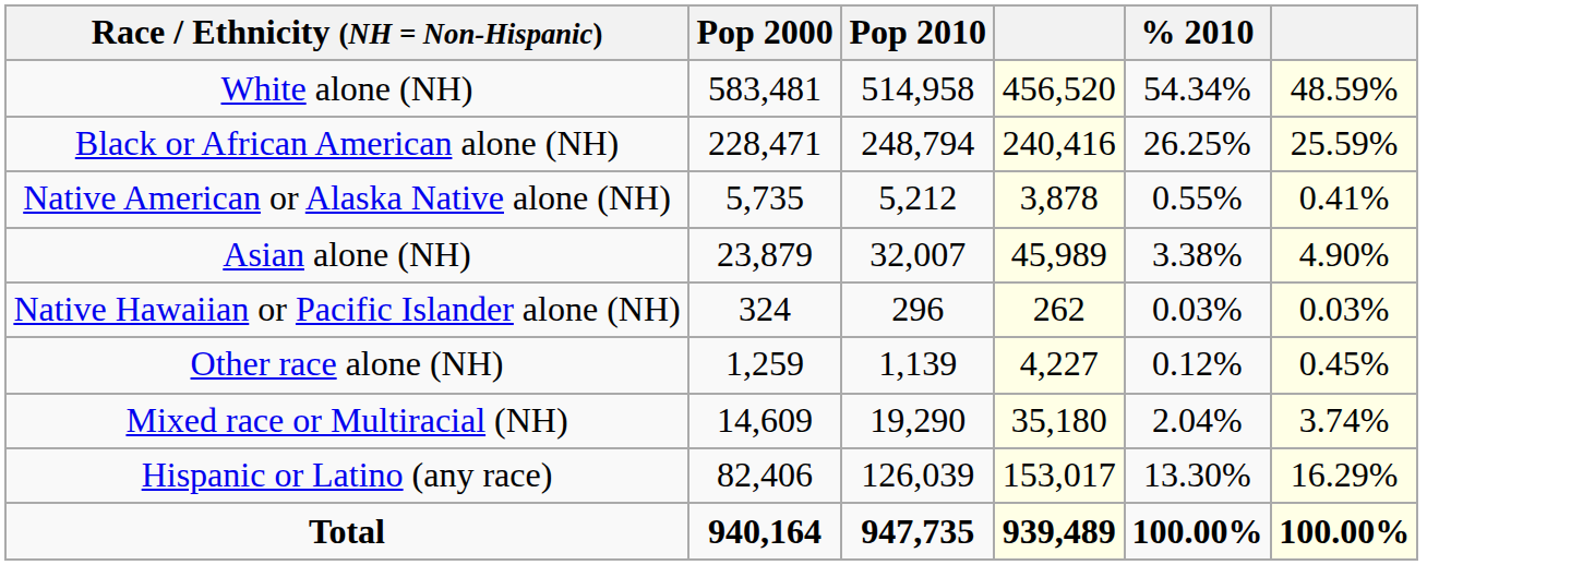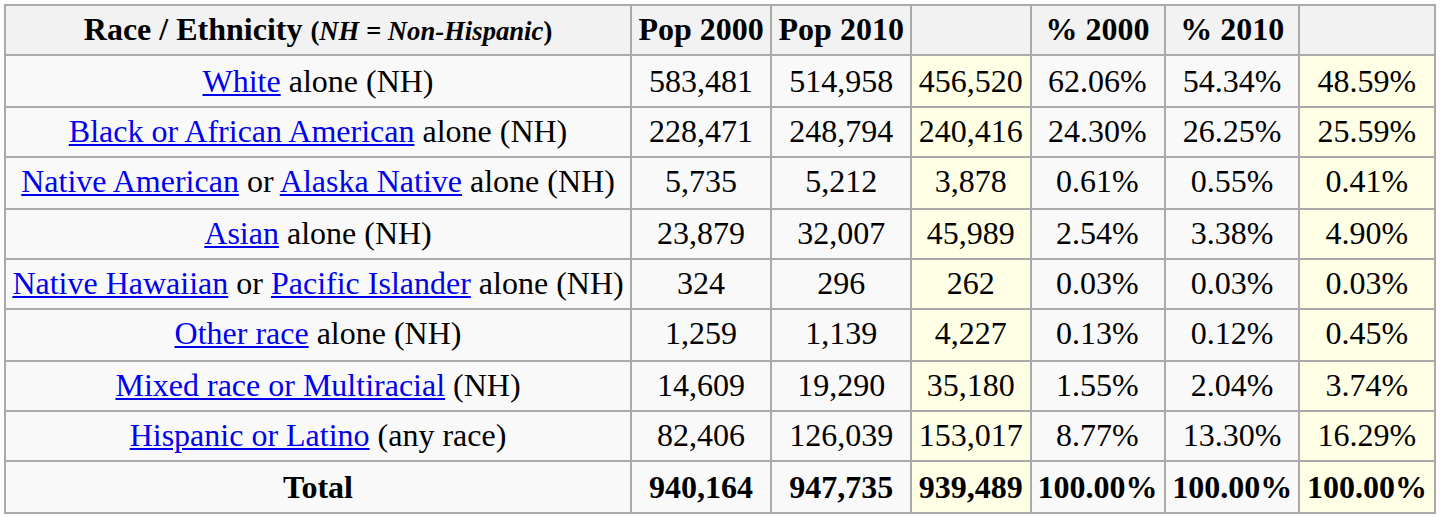+ column: % 2000 | 62.06% | 24.30% | 0.61% | 2.54% | 0.03% | 0.13% | 1.55% | 8.77% | 100.00%
